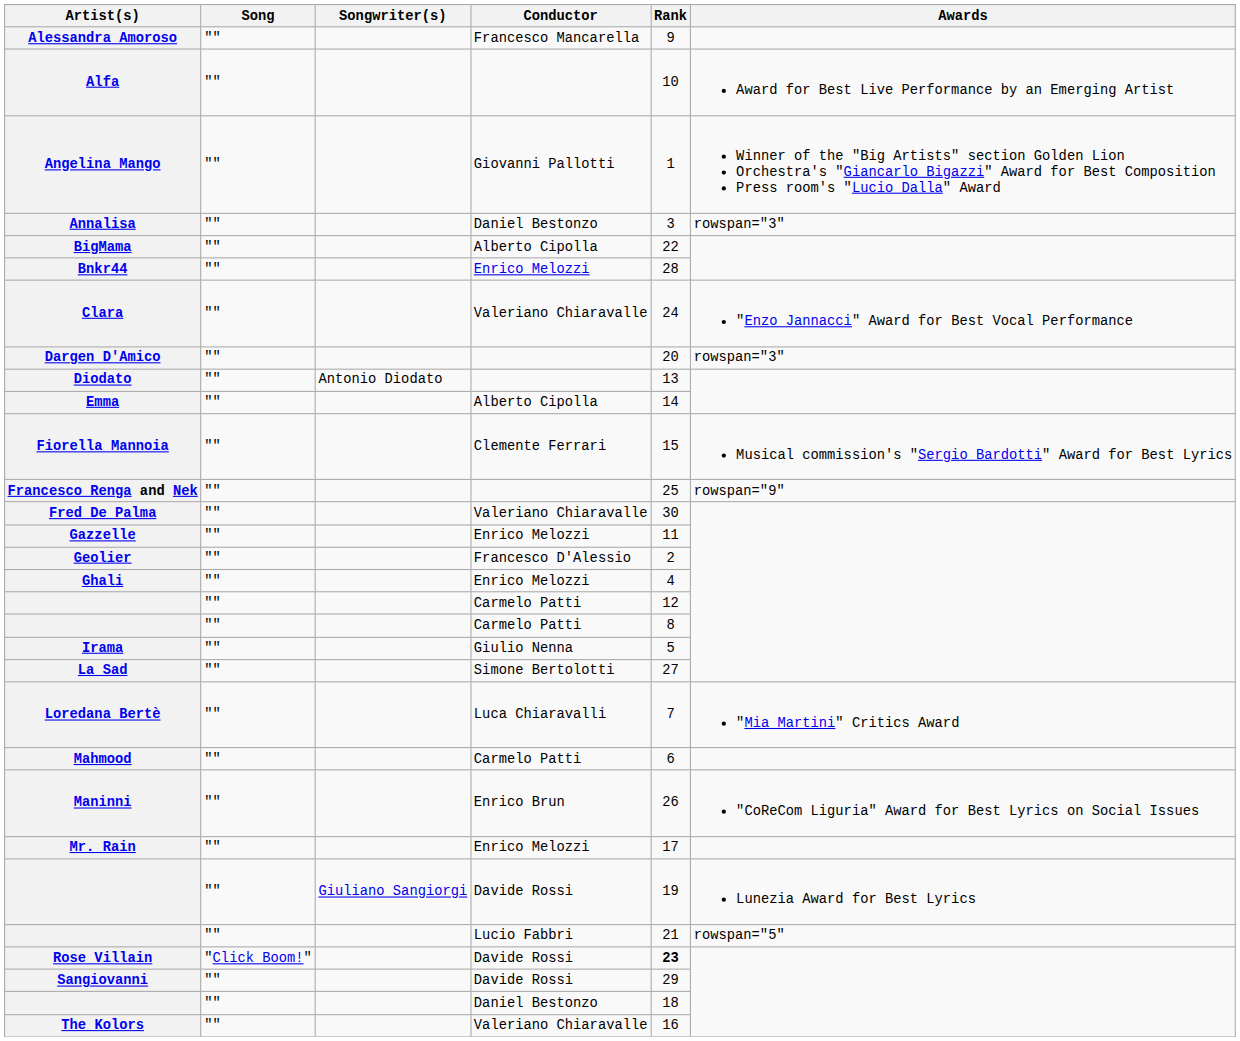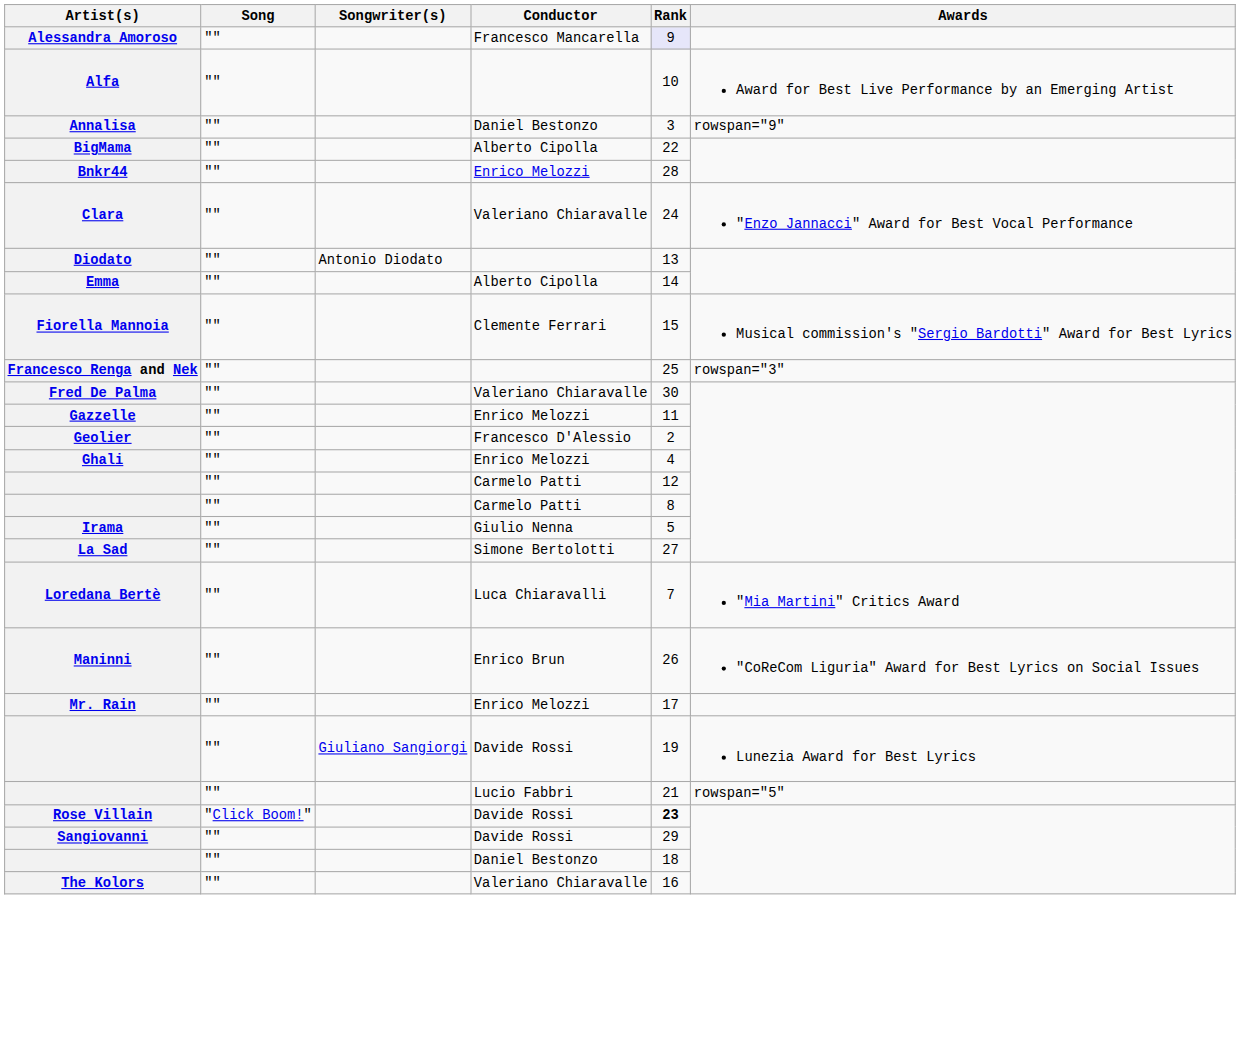Alessandra Amoroso | Rank: no background -> lavender background
- row: Angelina Mango | "" | Giovanni Pallotti | 1 | Winner of the "Big Artists" section Golden Lion Orchestra's "Giancarlo Bigazzi" Award for Best Composition Press room's "Lucio Dalla" Award
Annalisa | Awards: rowspan="3" -> rowspan="9"
- row: Dargen D'Amico | "" | 20 | rowspan="3"
Francesco Renga and Nek | Awards: rowspan="9" -> rowspan="3"
- row: Mahmood | "" | Carmelo Patti | 6
